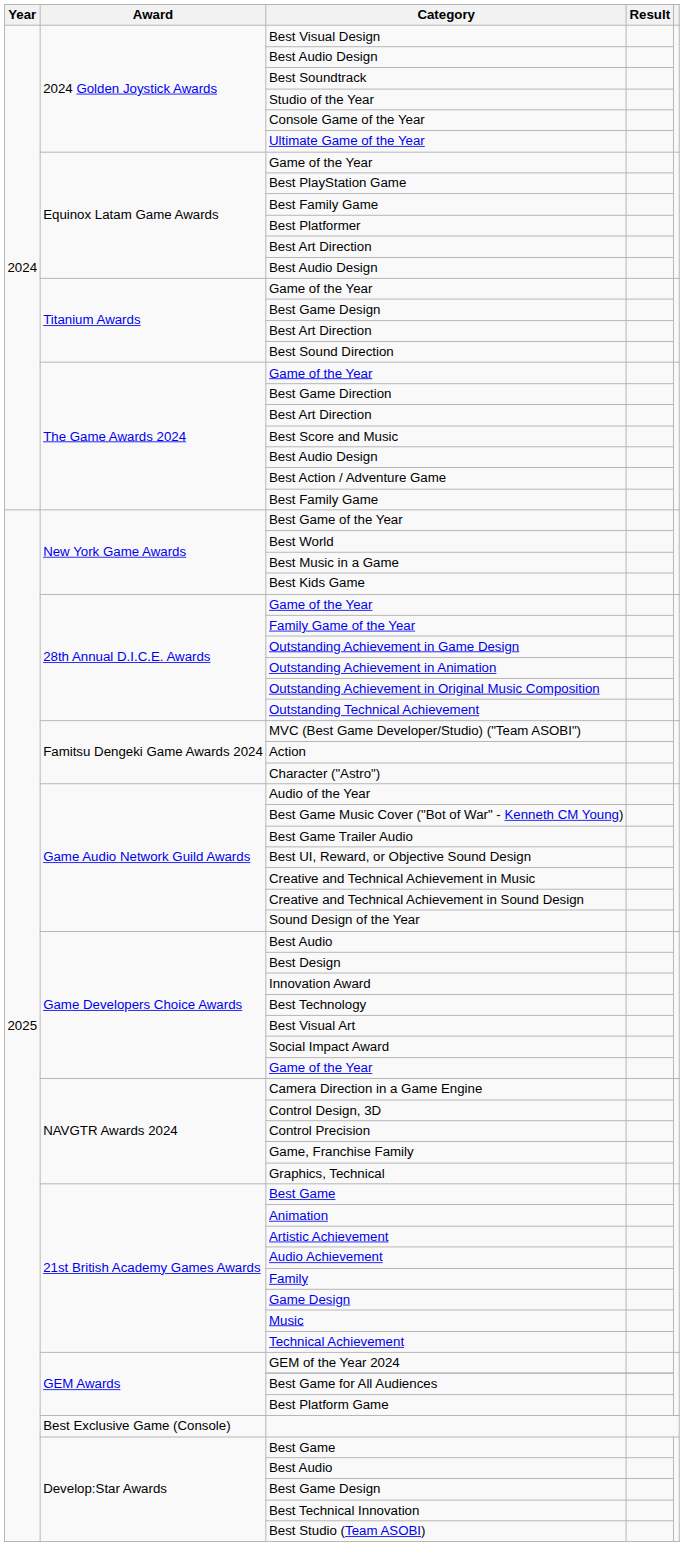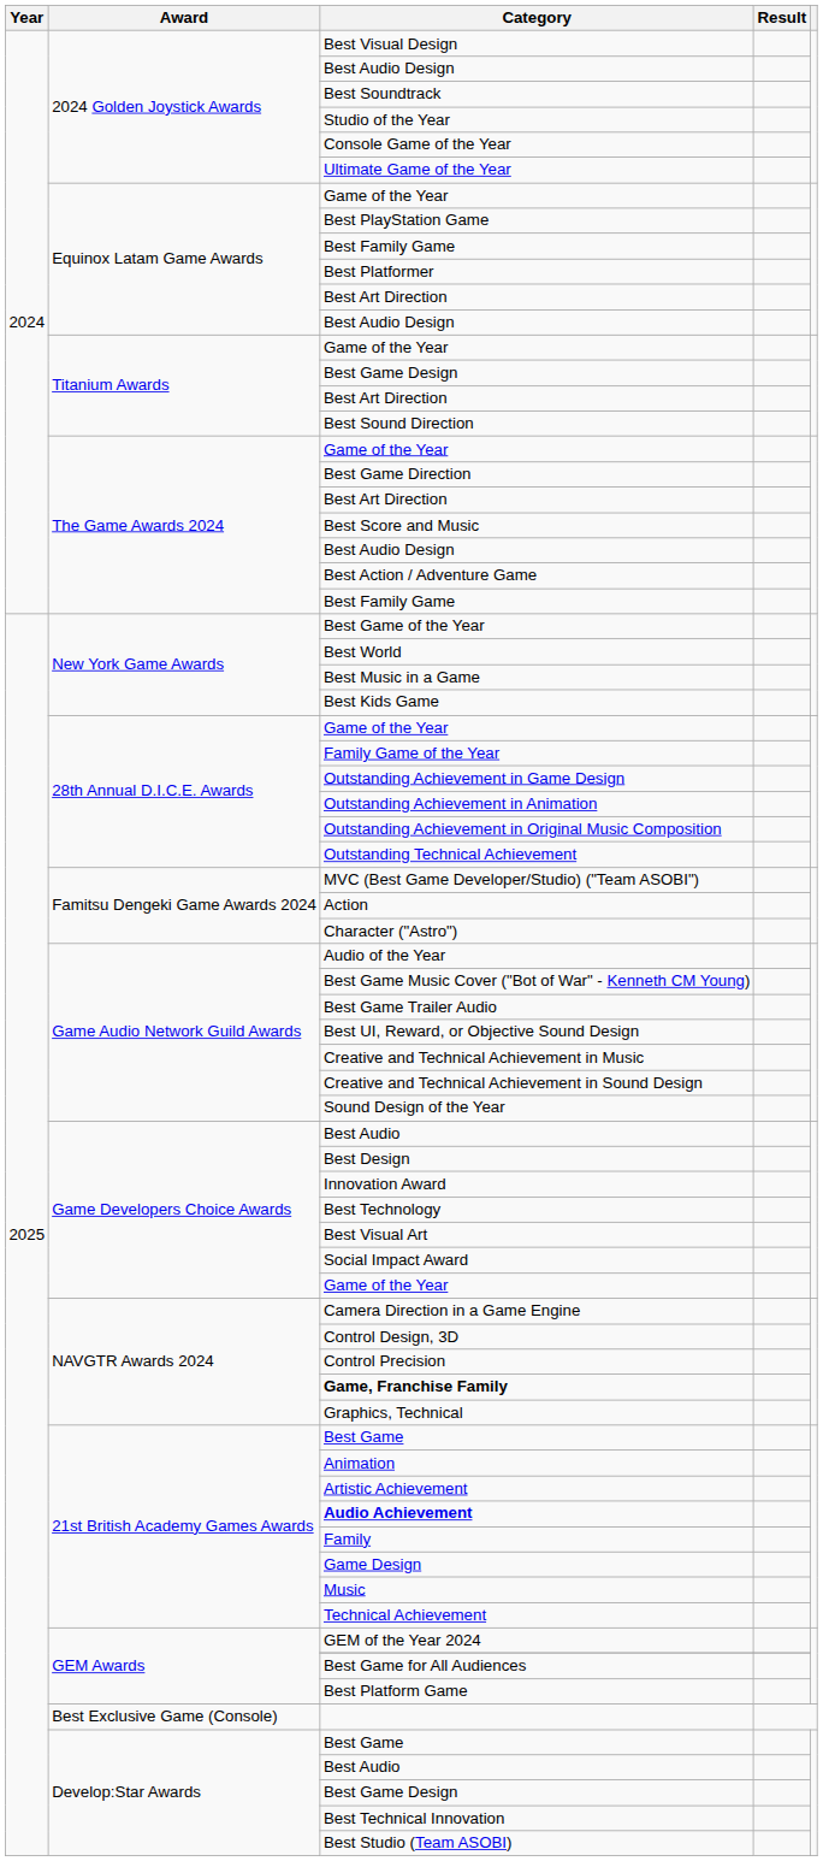Game, Franchise Family | Category: normal -> bold
Audio Achievement | Category: normal -> bold
